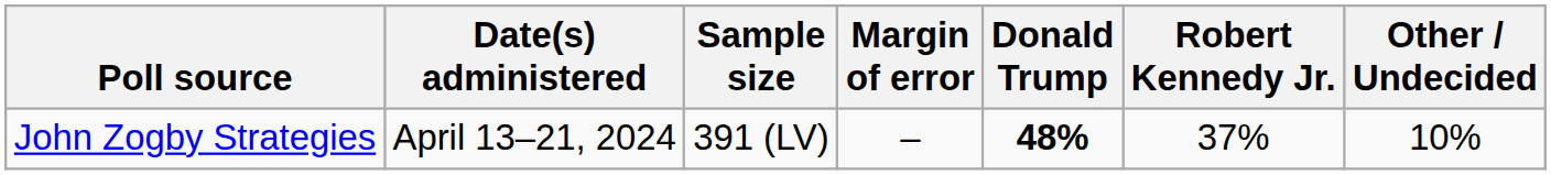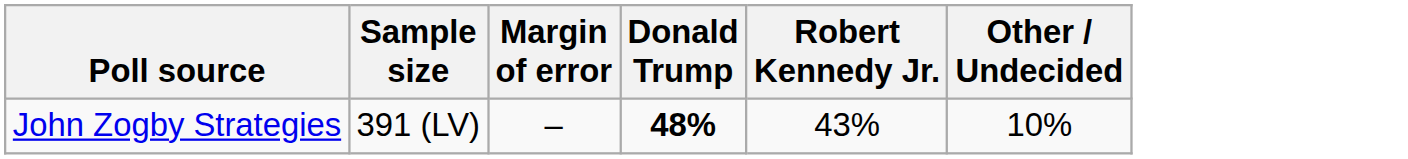- column: Date(s) administered | April 13–21, 2024
John Zogby Strategies | Robert Kennedy Jr.: 37% -> 43%
